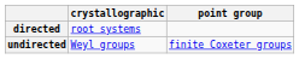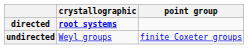directed | crystallographic: normal -> bold
